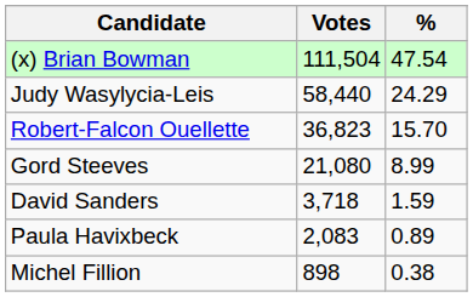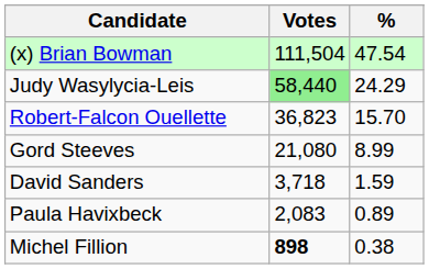Judy Wasylycia-Leis | Votes: no background -> lightgreen background
Michel Fillion | Votes: normal -> bold
